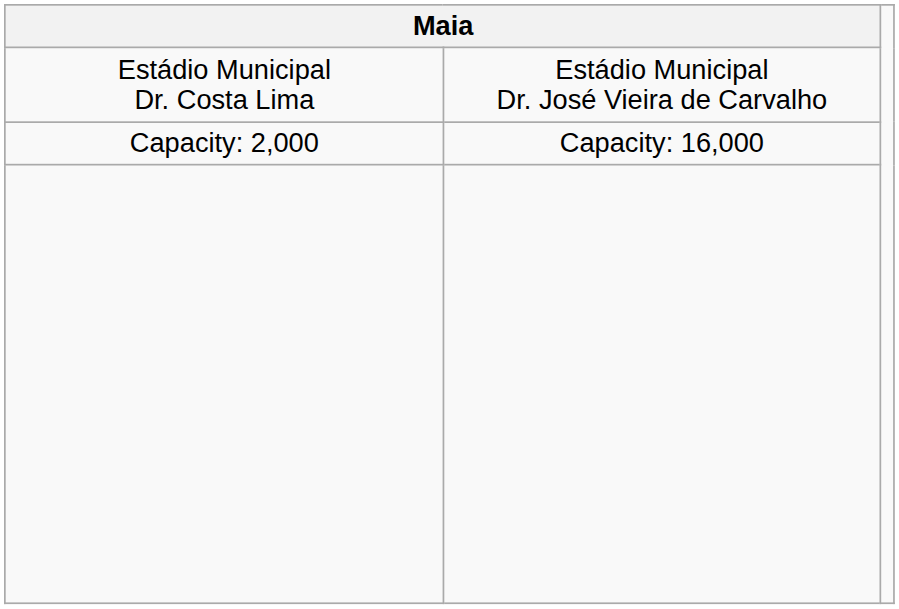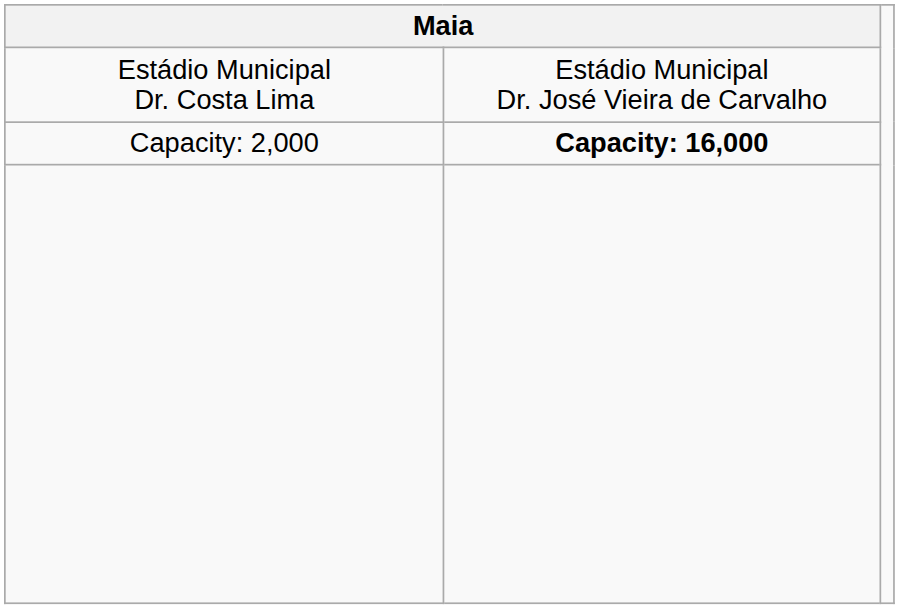Capacity: 2,000 | column 2: normal -> bold
